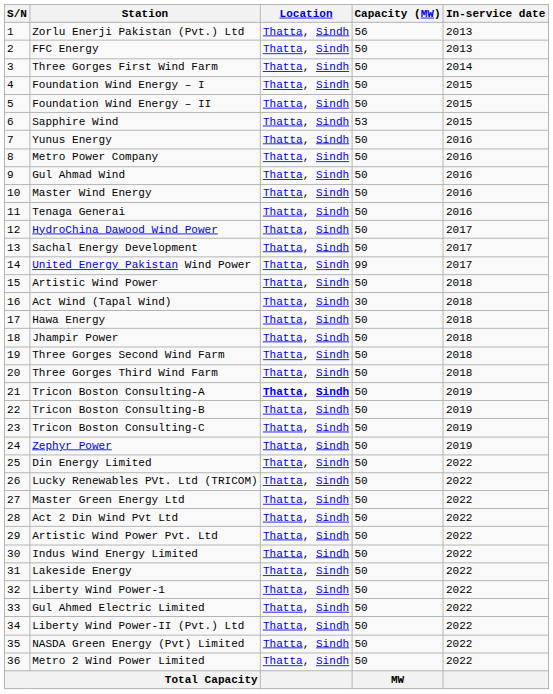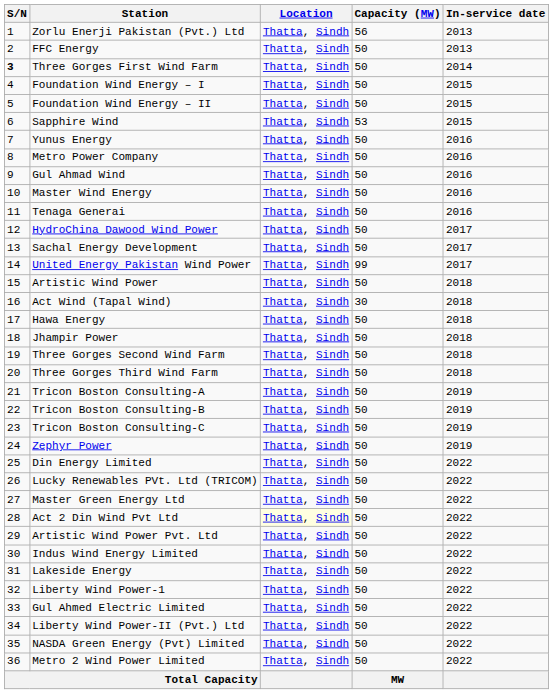Three Gorges First Wind Farm | S/N: normal -> bold
Tricon Boston Consulting-A | Location: bold -> normal
Act 2 Din Wind Pvt Ltd | Location: no background -> lightyellow background
